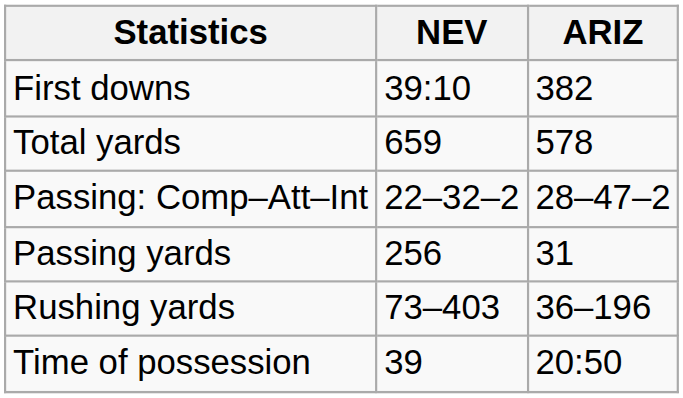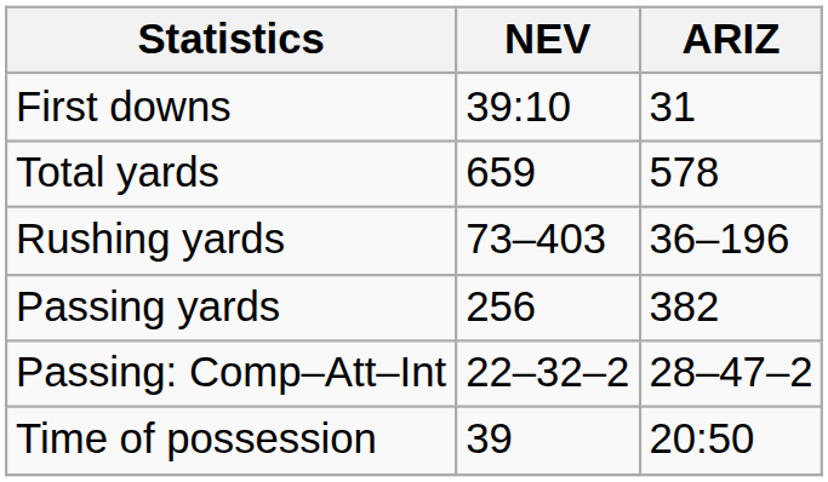First downs | ARIZ: 382 -> 31
rows swapped: Rushing yards <-> Passing: Comp–Att–Int
Passing yards | ARIZ: 31 -> 382
